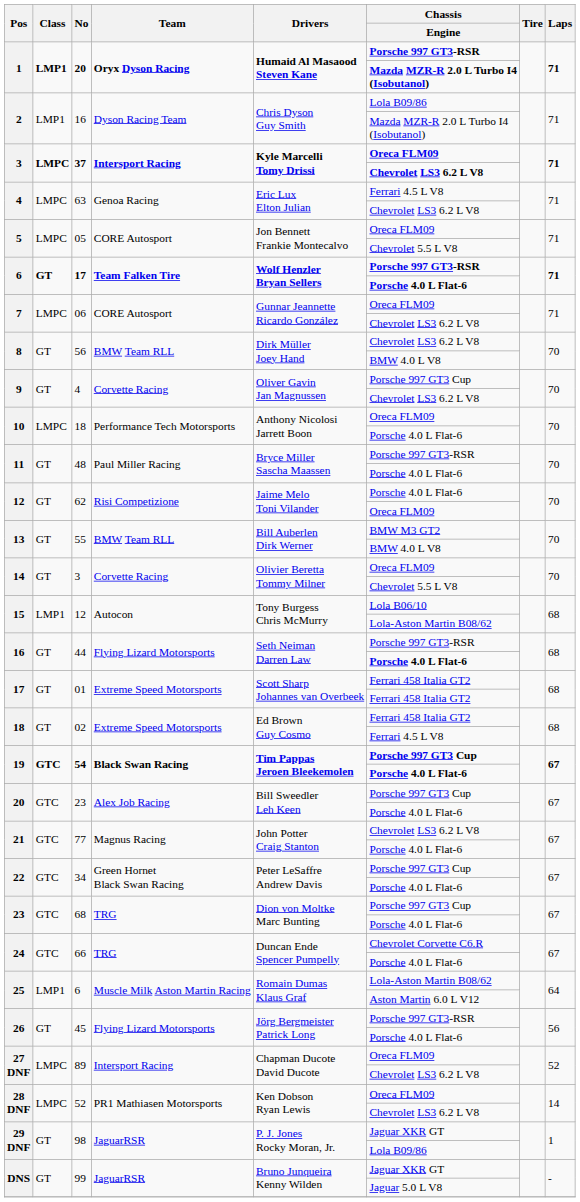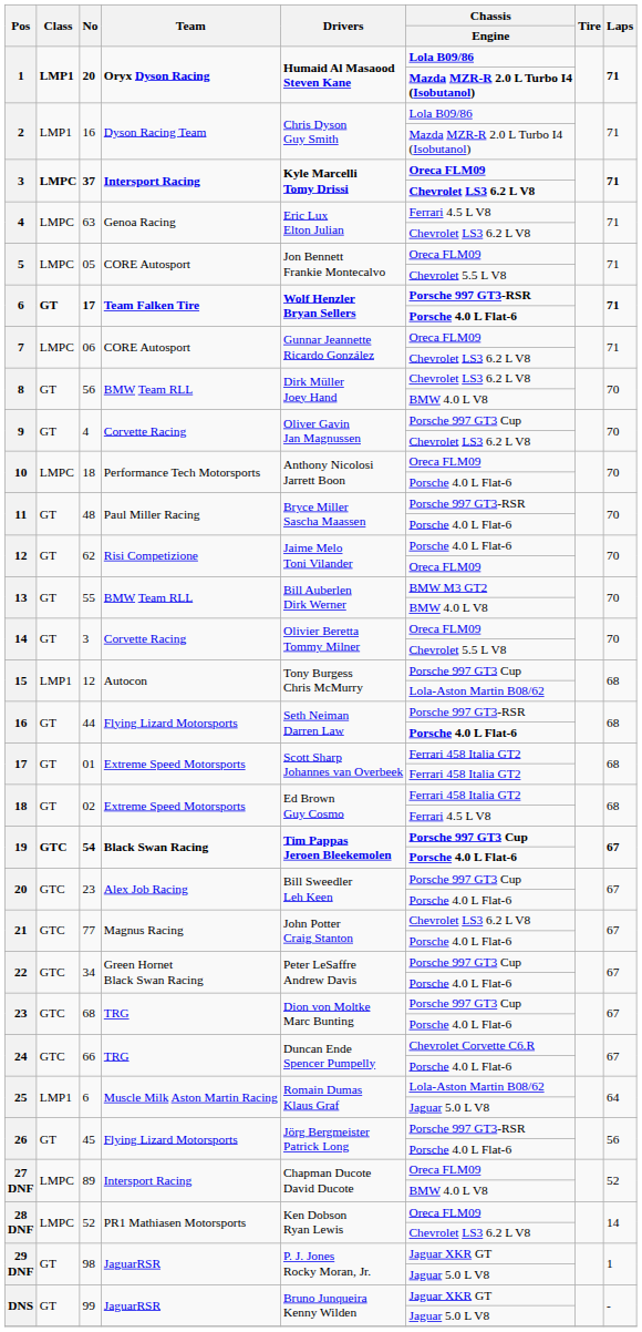row 3 | Chassis / Engine: Porsche 997 GT3-RSR -> Lola B09/86
row 31 | Chassis / Engine: Lola B06/10 -> Porsche 997 GT3 Cup
row 52 | Chassis / Engine: Aston Martin 6.0 L V12 -> Jaguar 5.0 L V8
row 56 | Chassis / Engine: Chevrolet LS3 6.2 L V8 -> BMW 4.0 L V8
row 60 | Chassis / Engine: Lola B09/86 -> Jaguar 5.0 L V8
